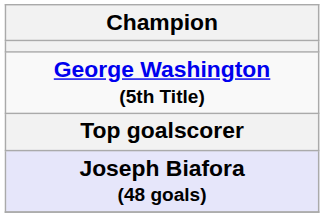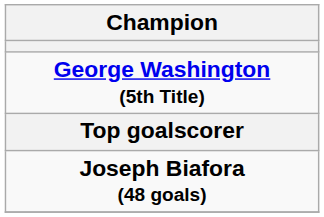row 5 | column 1: lavender background -> no background
